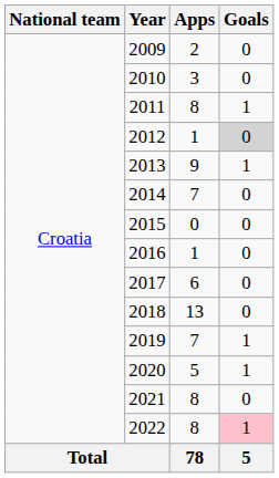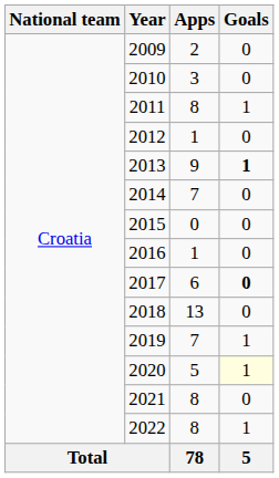2012 | Goals: lightgrey background -> no background
2013 | Goals: normal -> bold
2017 | Goals: normal -> bold
2020 | Goals: no background -> lightyellow background
2022 | Goals: pink background -> no background
